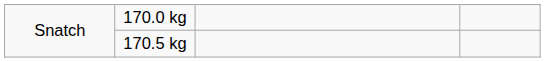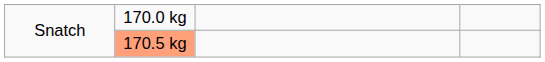Snatch / 170.5 kg | column 2: no background -> lightsalmon background
